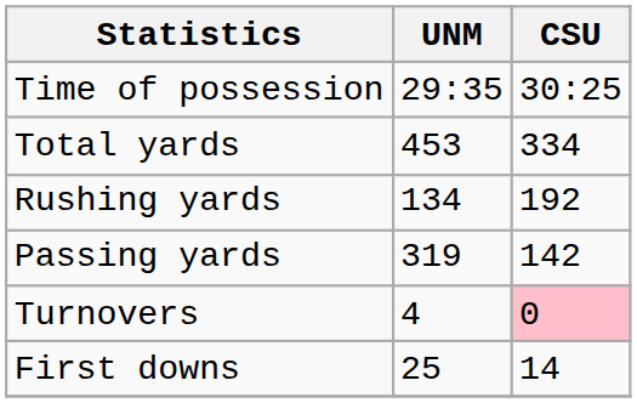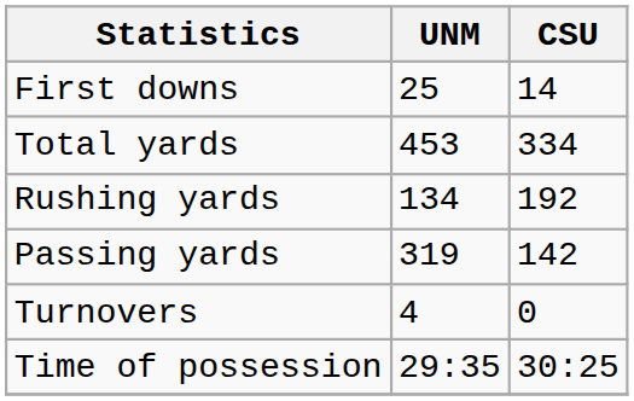rows swapped: First downs <-> Time of possession
Turnovers | CSU: pink background -> no background
